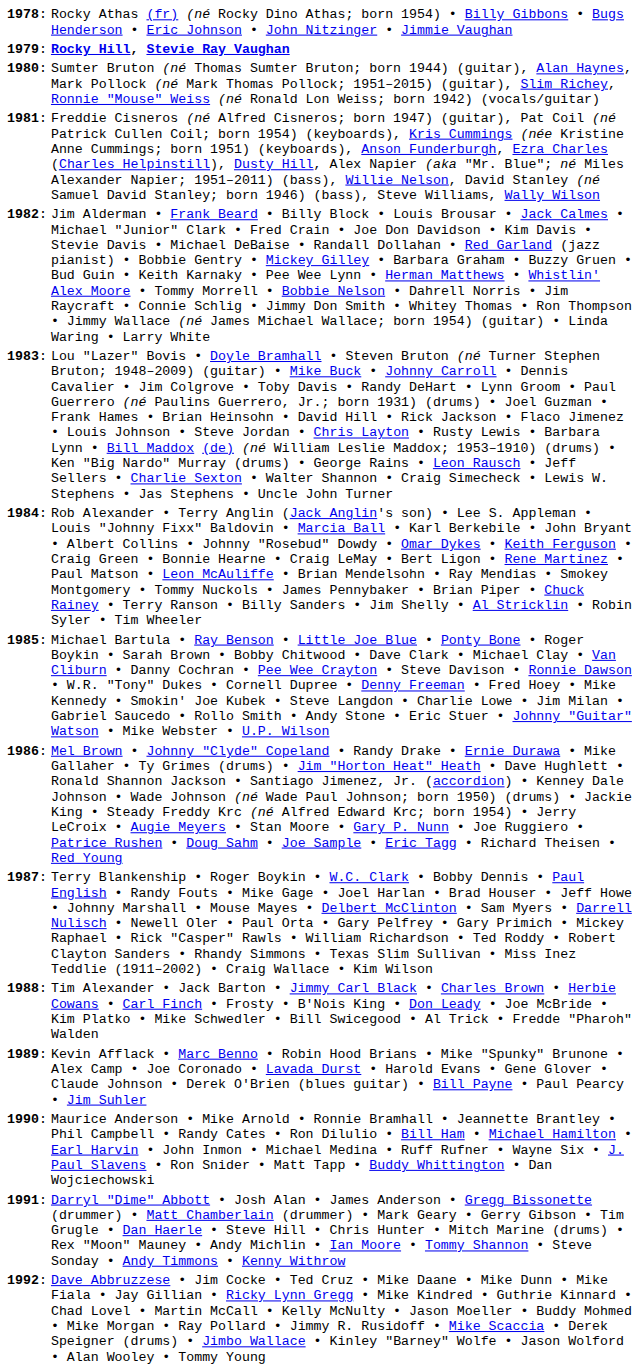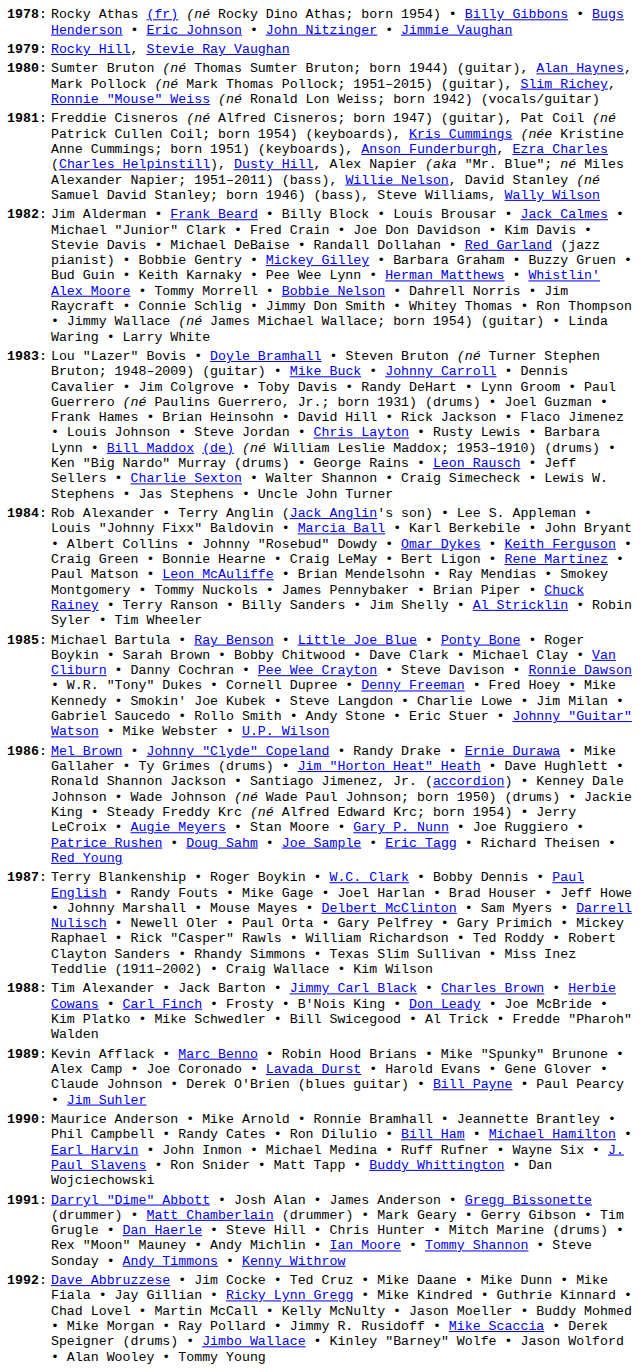Rocky Hill, Stevie Ray Vaughan | column 2: bold -> normal
